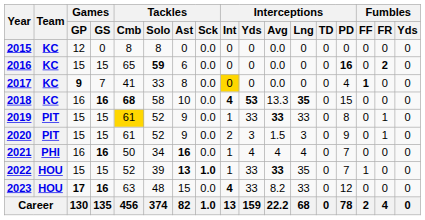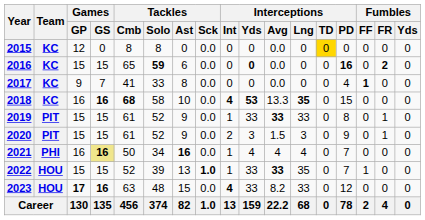2015 | Interceptions / TD: no background -> gold background
2016 | Interceptions / Yds: normal -> bold
2017 | Games / GP: bold -> normal
2017 | Interceptions / Int: gold background -> no background
2019 | Tackles / Cmb: gold background -> no background
2021 | Games / GS: no background -> khaki background
2022 | Tackles / Ast: bold -> normal
